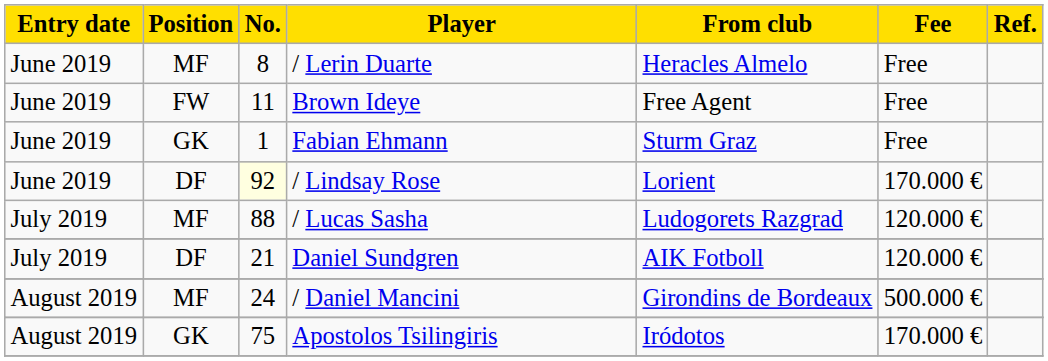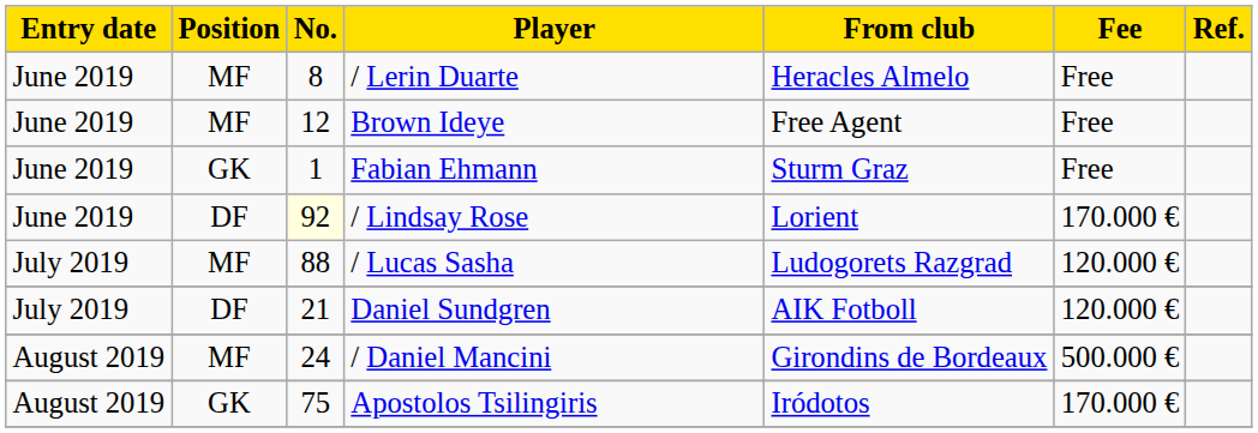Brown Ideye | Position: FW -> MF
Brown Ideye | No.: 11 -> 12
